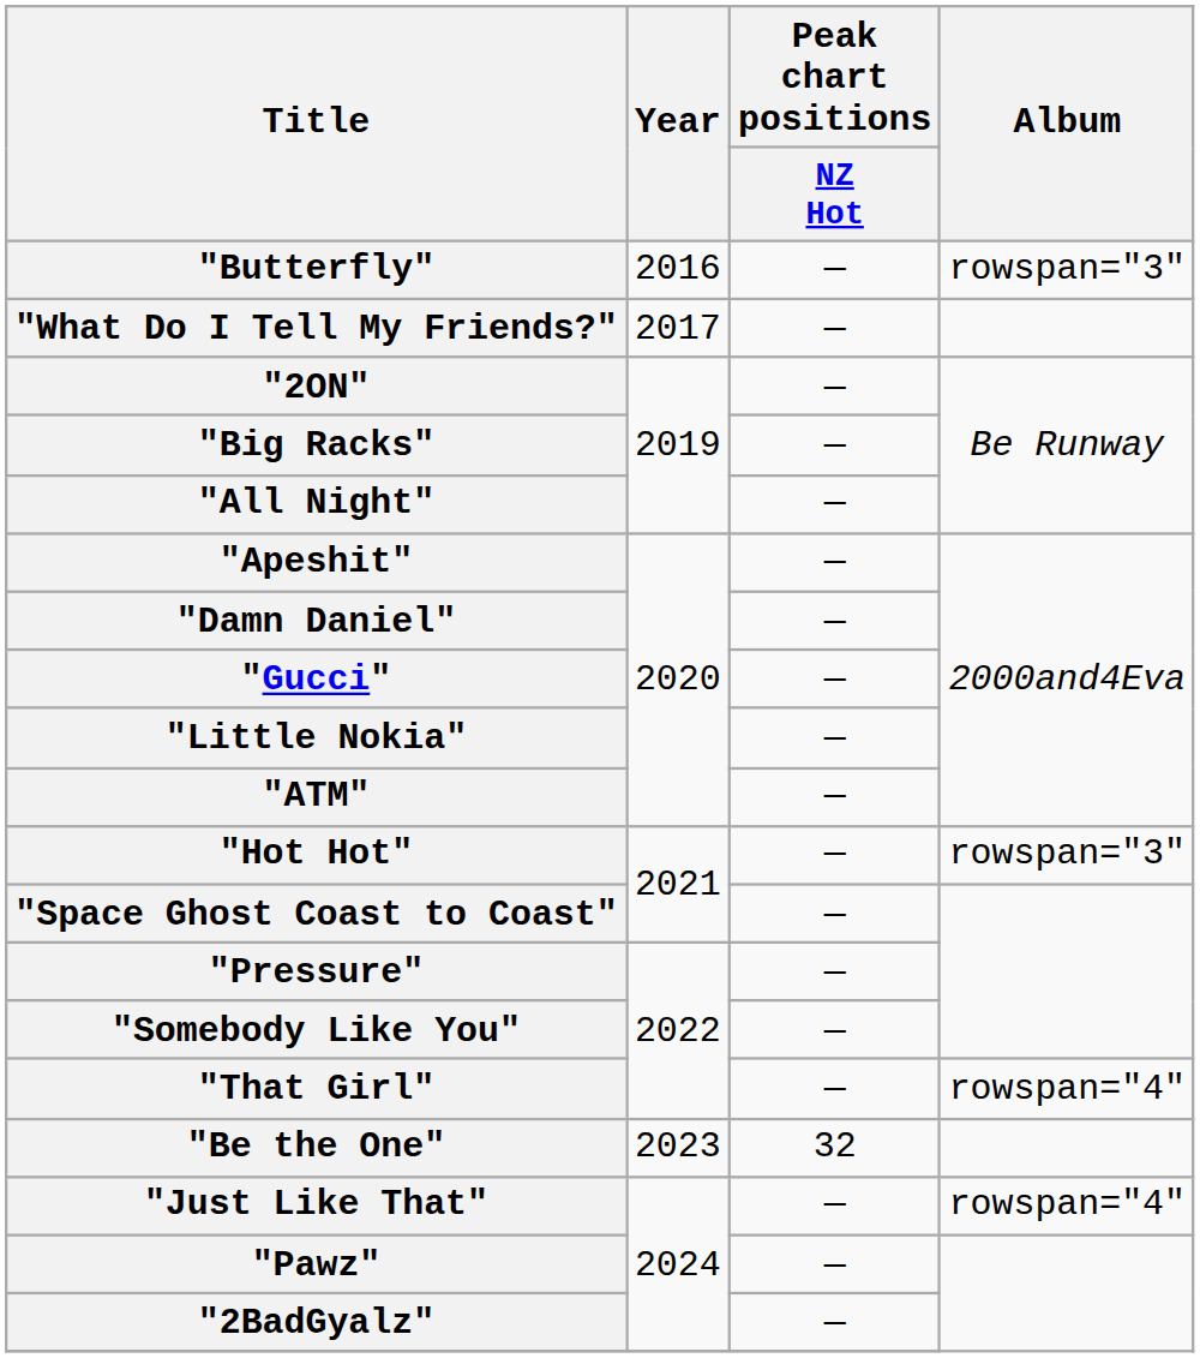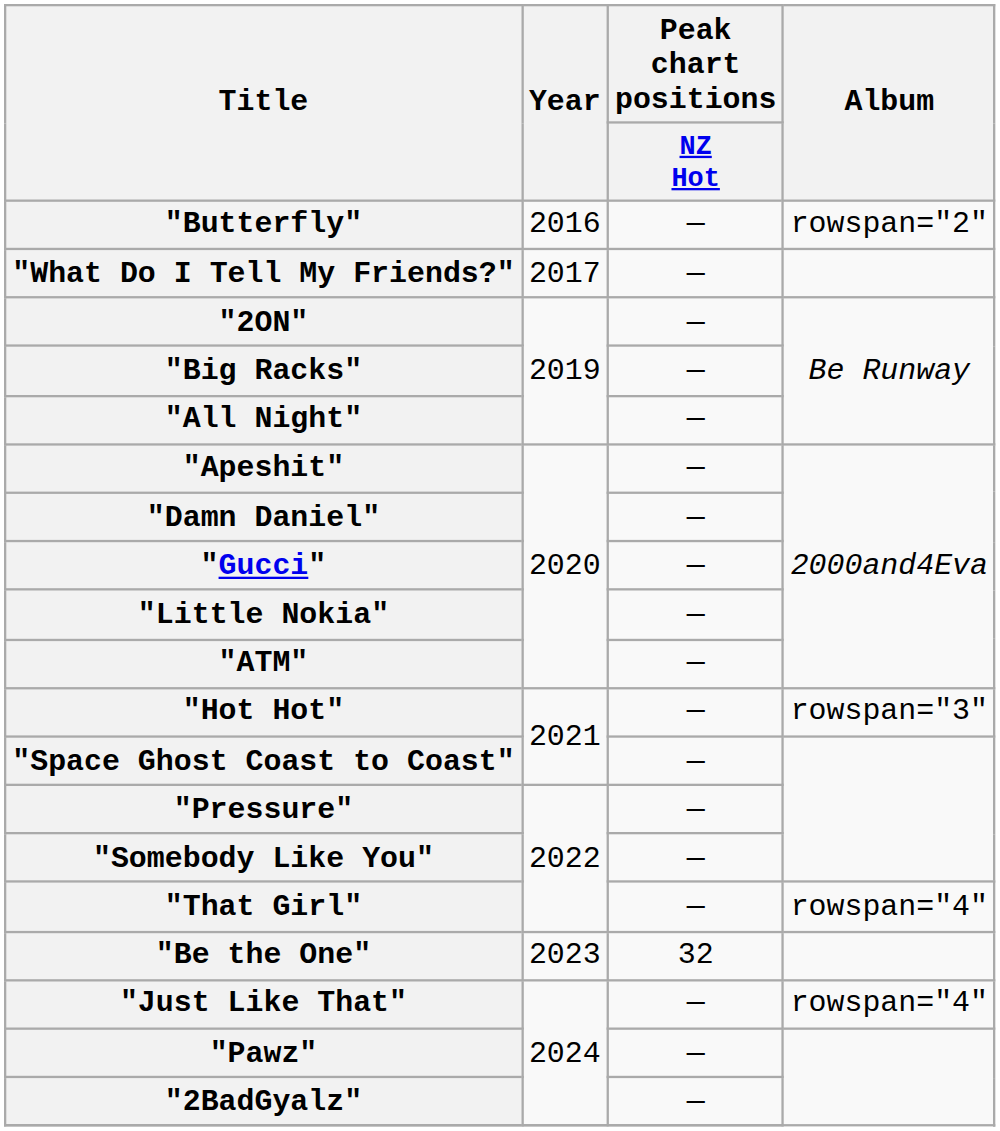"Butterfly" | Album: rowspan="3" -> rowspan="2"
